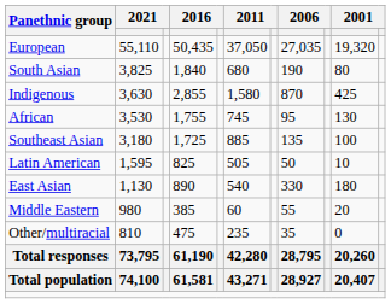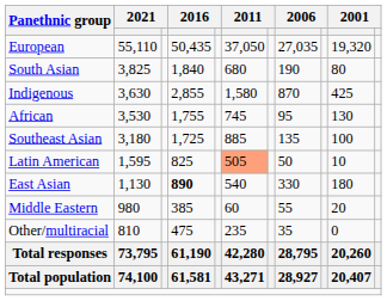Latin American | column 6: no background -> lightsalmon background
East Asian | column 4: normal -> bold
